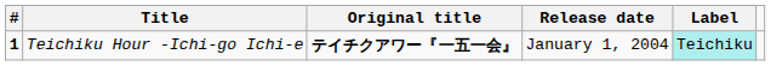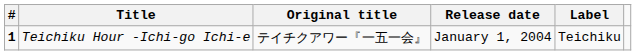Teichiku Hour -Ichi-go Ichi-e | Original title: bold -> normal
Teichiku Hour -Ichi-go Ichi-e | Label: paleturquoise background -> no background
